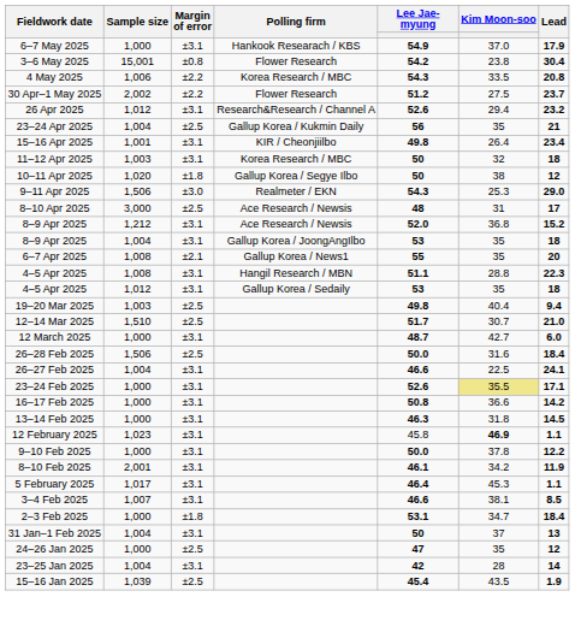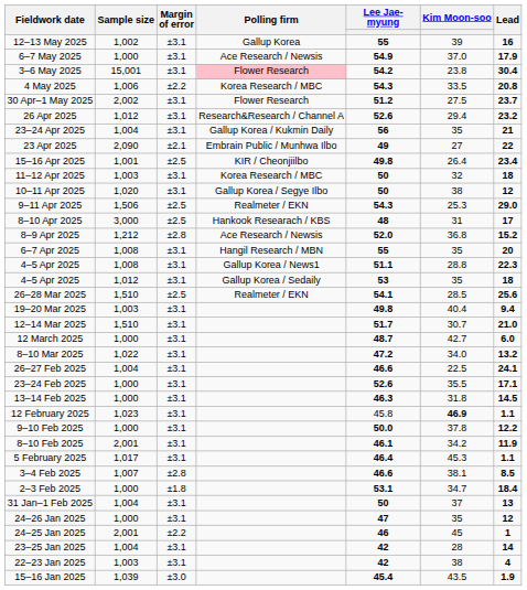+ row: 12–13 May 2025 | 1,002 | ±3.1 | Gallup Korea | 55 | 39 | 16
6–7 May 2025 | Polling firm: Hankook Researach / KBS -> Ace Research / Newsis
3–6 May 2025 | Margin of error: ±0.8 -> ±3.1
3–6 May 2025 | Polling firm: no background -> pink background
30 Apr–1 May 2025 | Margin of error: ±2.2 -> ±3.1
23–24 Apr 2025 | Margin of error: ±2.5 -> ±3.1
+ row: 23 Apr 2025 | 2,090 | ±2.1 | Embrain Public / Munhwa Ilbo | 49 | 27 | 22
15–16 Apr 2025 | Margin of error: ±3.1 -> ±2.5
10–11 Apr 2025 | Margin of error: ±1.8 -> ±3.1
9–11 Apr 2025 | Margin of error: ±3.0 -> ±2.5
8–10 Apr 2025 | Polling firm: Ace Research / Newsis -> Hankook Researach / KBS
8–9 Apr 2025 / 1,212 | Margin of error: ±3.1 -> ±2.8
- row: 8–9 Apr 2025 | 1,004 | ±3.1 | Gallup Korea / JoongAngIlbo | 53 | 35 | 18
6–7 Apr 2025 | Margin of error: ±2.1 -> ±3.1
6–7 Apr 2025 | Polling firm: Gallup Korea / News1 -> Hangil Research / MBN
4–5 Apr 2025 / 1,008 | Polling firm: Hangil Research / MBN -> Gallup Korea / News1
+ row: 26–28 Mar 2025 | 1,510 | ±2.5 | Realmeter / EKN | 54.1 | 28.5 | 25.6
19–20 Mar 2025 | Margin of error: ±2.5 -> ±3.1
12–14 Mar 2025 | Margin of error: ±2.5 -> ±3.1
+ row: 8–10 Mar 2025 | 1,022 | ±3.1 | 47.2 | 34.0 | 13.2
- row: 26–28 Feb 2025 | 1,506 | ±2.5 | 50.0 | 31.6 | 18.4
23–24 Feb 2025 | Kim Moon-soo: khaki background -> no background
- row: 16–17 Feb 2025 | 1,000 | ±3.1 | 50.8 | 36.6 | 14.2
3–4 Feb 2025 | Margin of error: ±3.1 -> ±2.8
24–26 Jan 2025 | Margin of error: ±2.5 -> ±3.1
+ row: 24–25 Jan 2025 | 2,001 | ±2.2 | 46 | 45 | 1
+ row: 22–23 Jan 2025 | 1,003 | ±3.1 | 42 | 38 | 4
15–16 Jan 2025 | Margin of error: ±2.5 -> ±3.0
